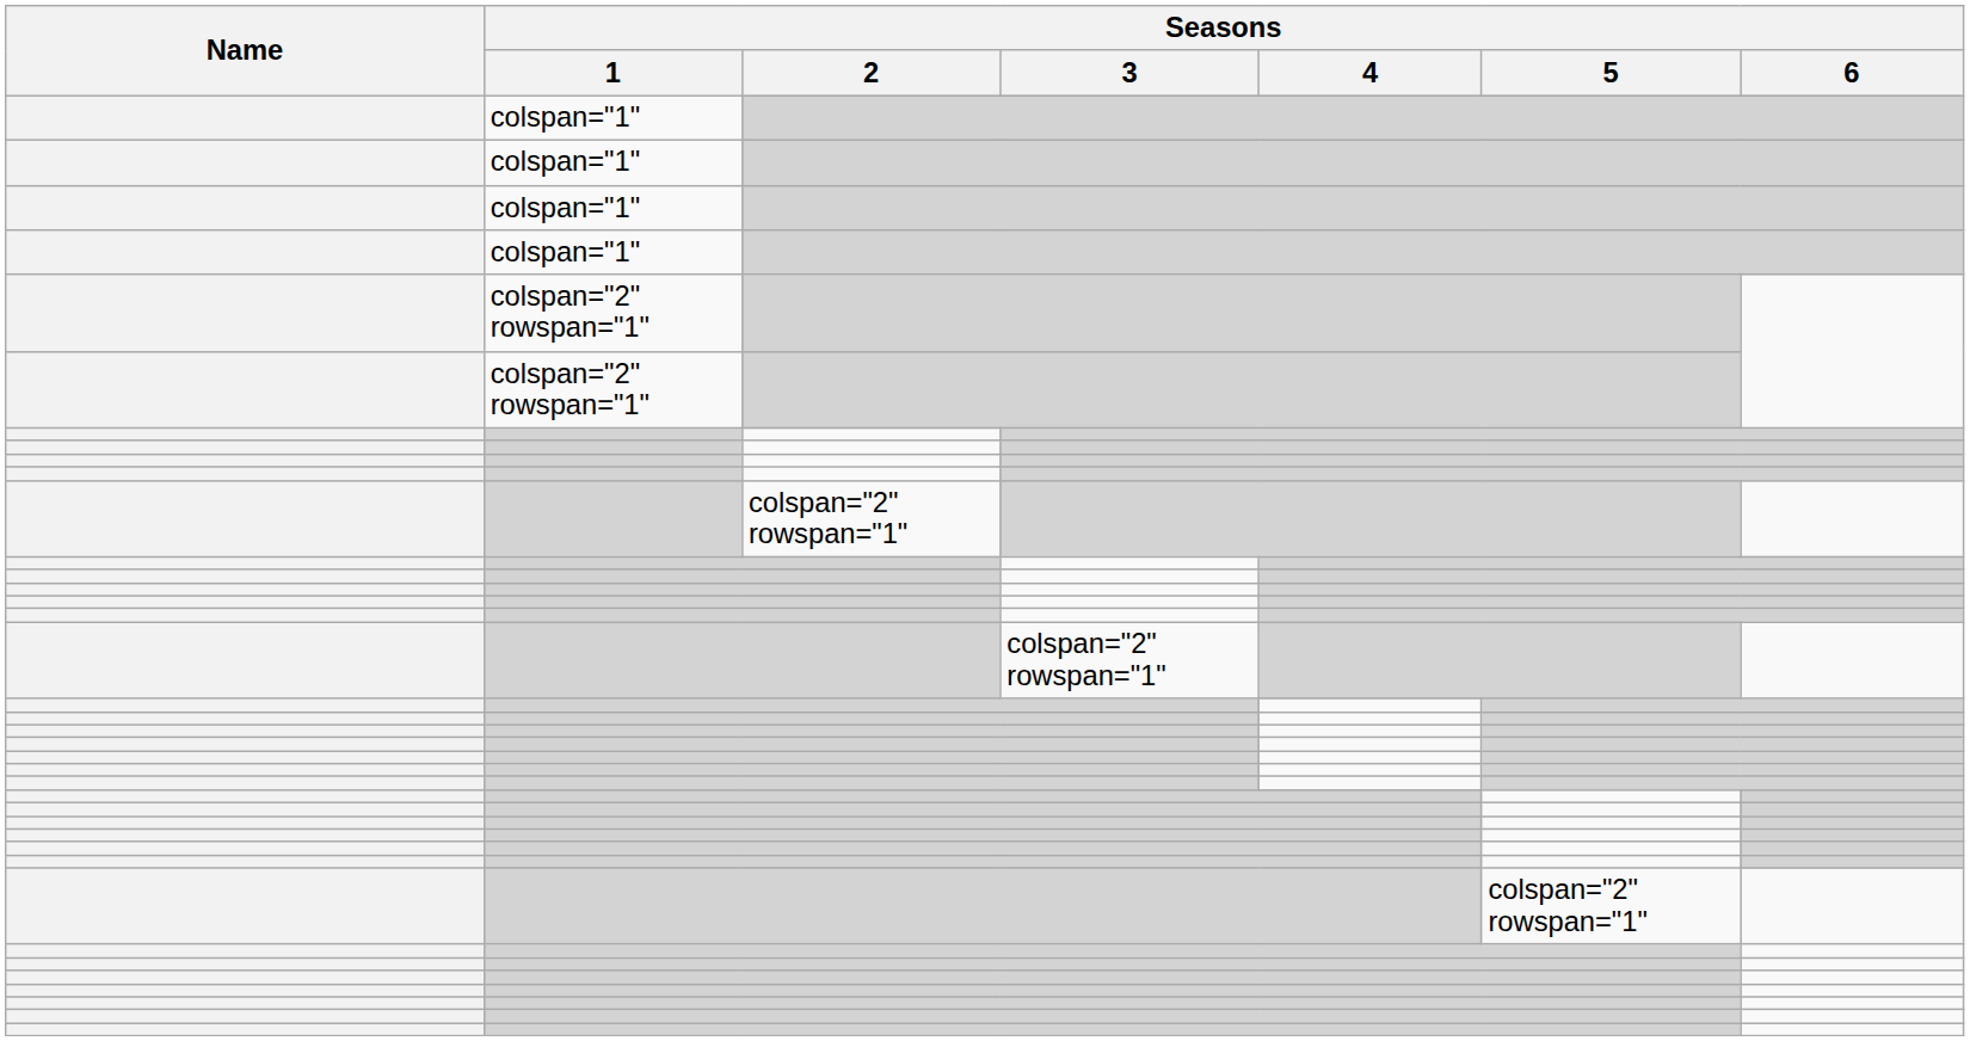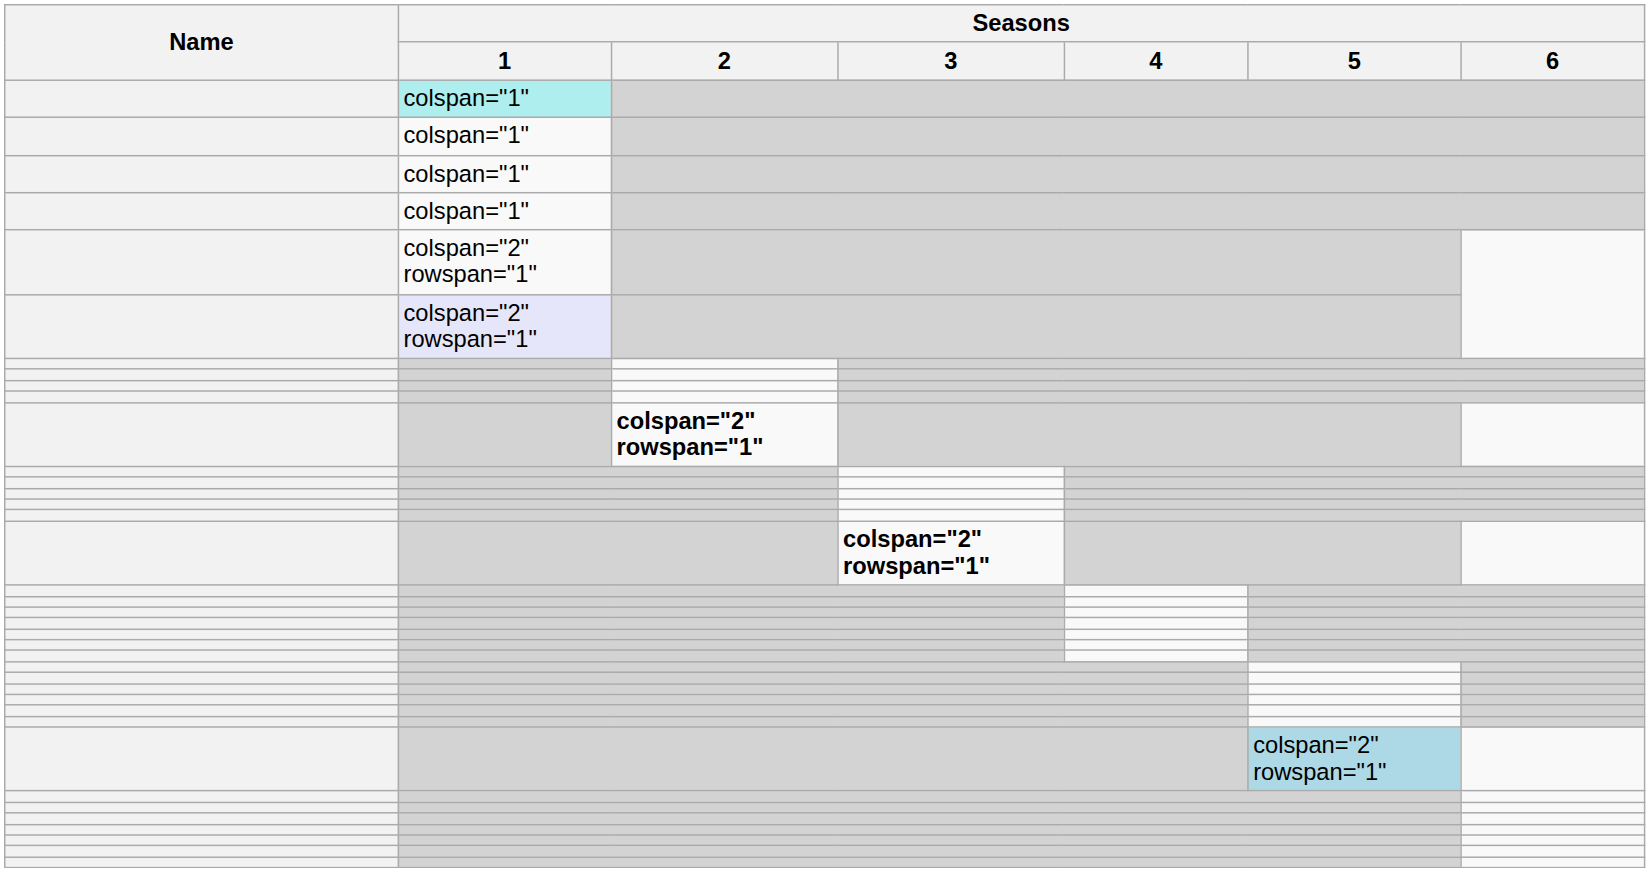row 3 | Seasons / 1: no background -> paleturquoise background
row 8 | Seasons / 1: no background -> lavender background
row 13 | Seasons / 2: normal -> bold
row 19 | Seasons / 3: normal -> bold
row 33 | Seasons / 5: no background -> lightblue background
